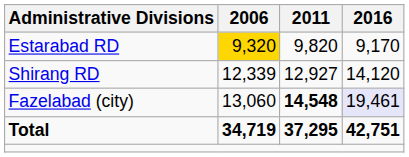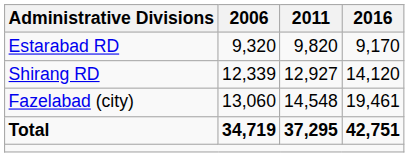Estarabad RD | 2006: gold background -> no background
Fazelabad (city) | 2011: bold -> normal
Fazelabad (city) | 2016: lavender background -> no background
